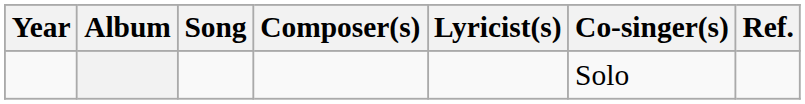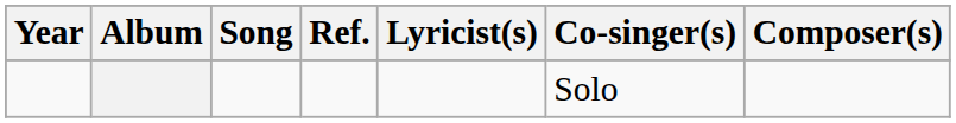columns swapped: Composer(s) <-> Ref.
